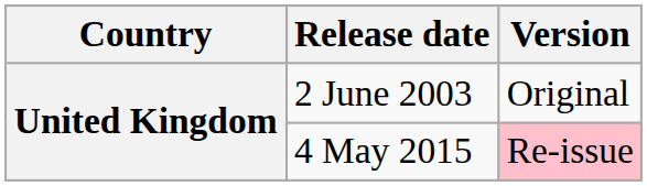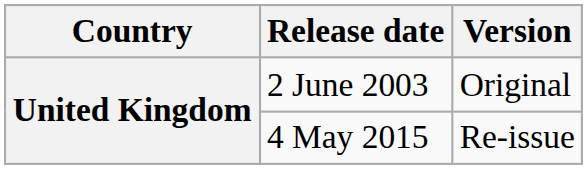4 May 2015 | Version: pink background -> no background
